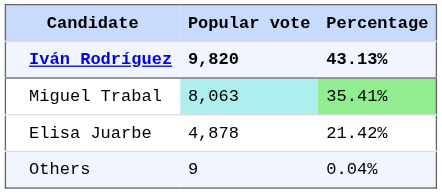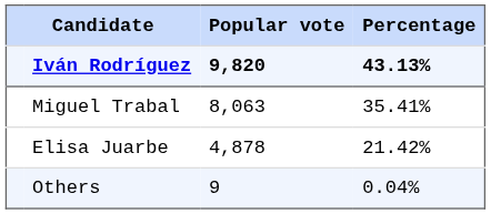Miguel Trabal | Popular vote: paleturquoise background -> no background
Miguel Trabal | Percentage: lightgreen background -> no background
